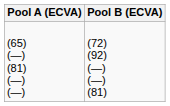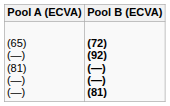(65) (—) (81) (—) (—) | Pool B (ECVA): normal -> bold
